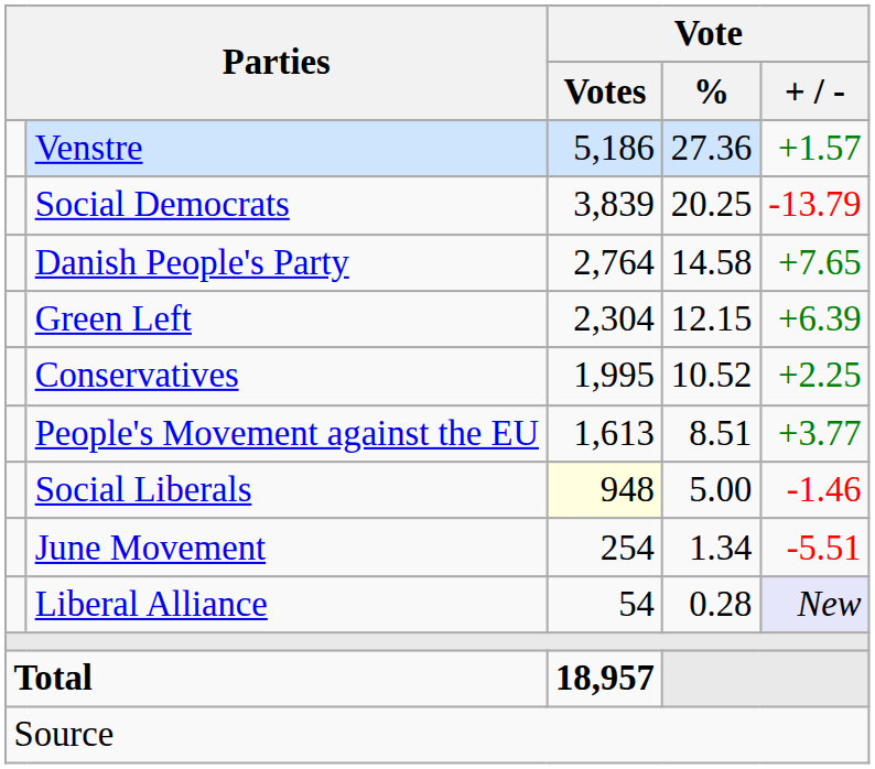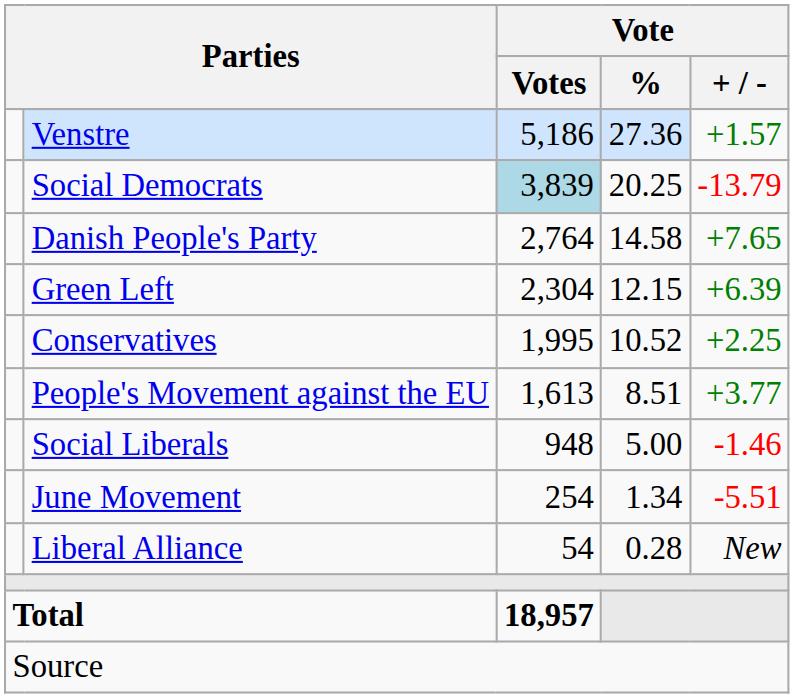Social Democrats | Vote / Votes: no background -> lightblue background
Social Liberals | Vote / Votes: lightyellow background -> no background
Liberal Alliance | Vote / + / -: lavender background -> no background
